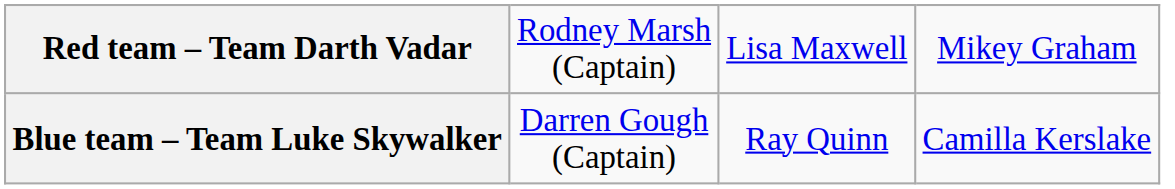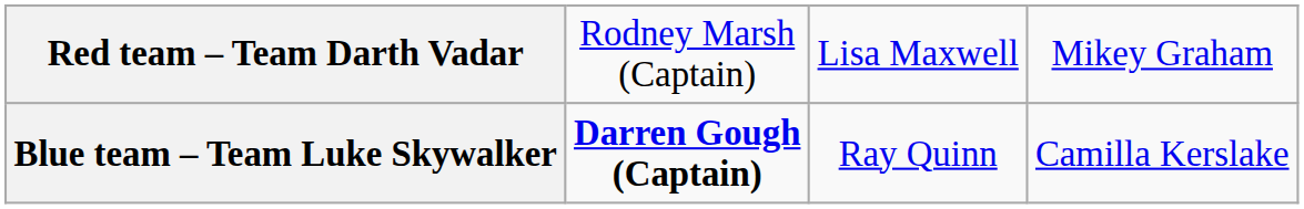Blue team – Team Luke Skywalker | column 2: normal -> bold
